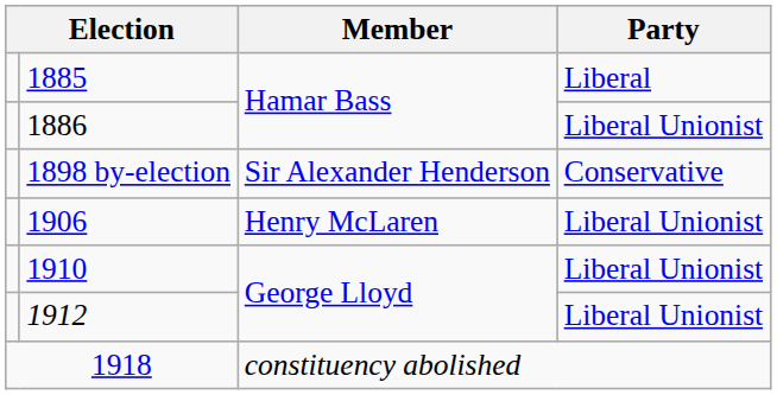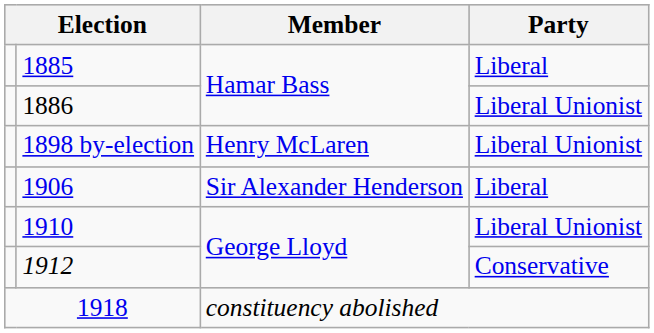1898 by-election | Member: Sir Alexander Henderson -> Henry McLaren
1898 by-election | Party: Conservative -> Liberal Unionist
1906 | Member: Henry McLaren -> Sir Alexander Henderson
1906 | Party: Liberal Unionist -> Liberal
1912 | Party: Liberal Unionist -> Conservative
